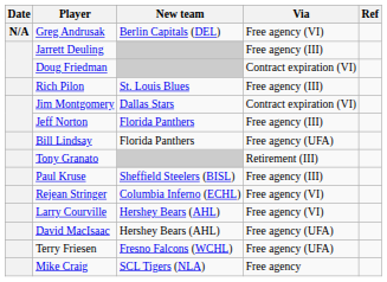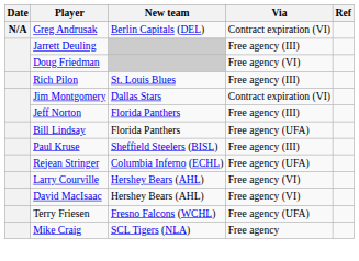Greg Andrusak | Via: Free agency (VI) -> Contract expiration (VI)
Doug Friedman | Via: Contract expiration (VI) -> Free agency (VI)
- row: Tony Granato | Retirement (III)
Rejean Stringer | Via: Free agency (VI) -> Free agency (UFA)
David MacIsaac | Via: Free agency (UFA) -> Free agency (VI)
